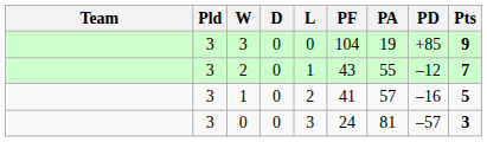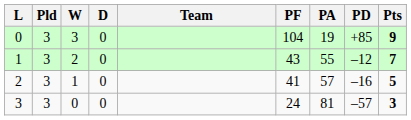columns swapped: Team <-> L
